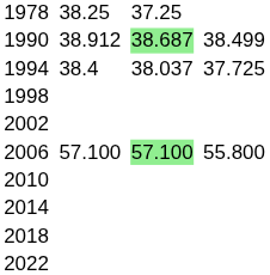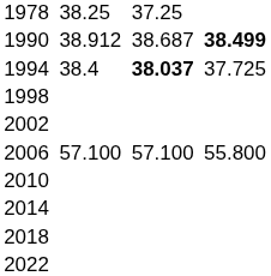1990 | column 3: lightgreen background -> no background
1990 | column 4: normal -> bold
1994 | column 3: normal -> bold
2006 | column 3: lightgreen background -> no background
